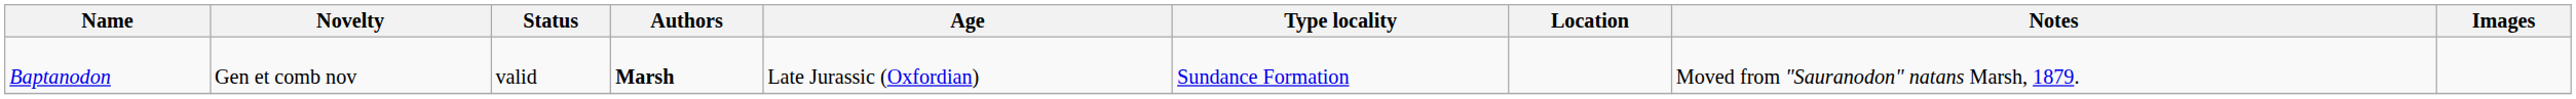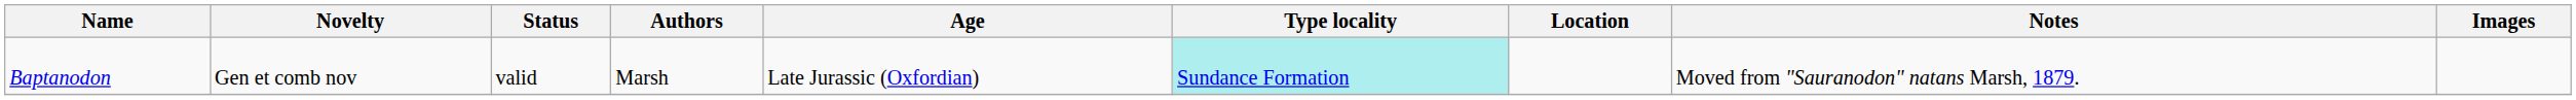Baptanodon | Authors: bold -> normal
Baptanodon | Type locality: no background -> paleturquoise background
